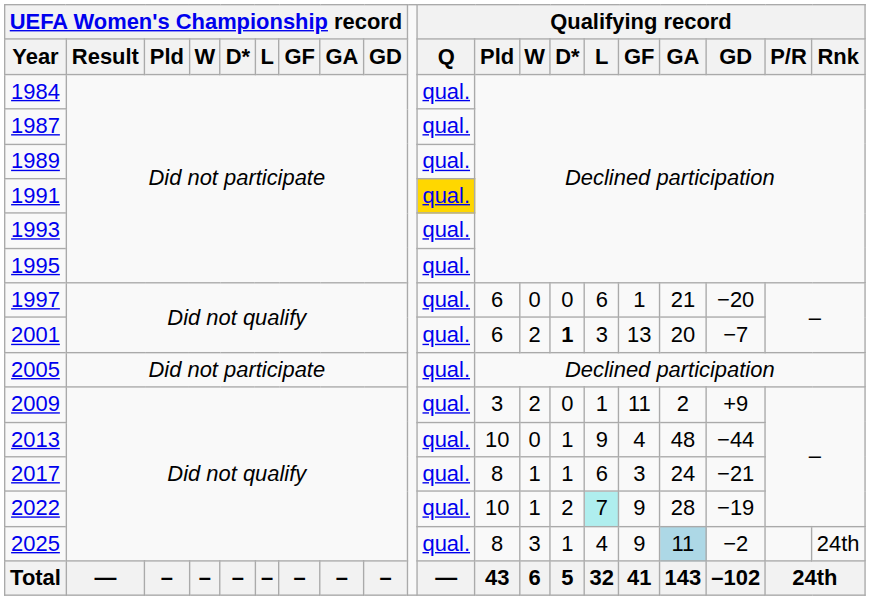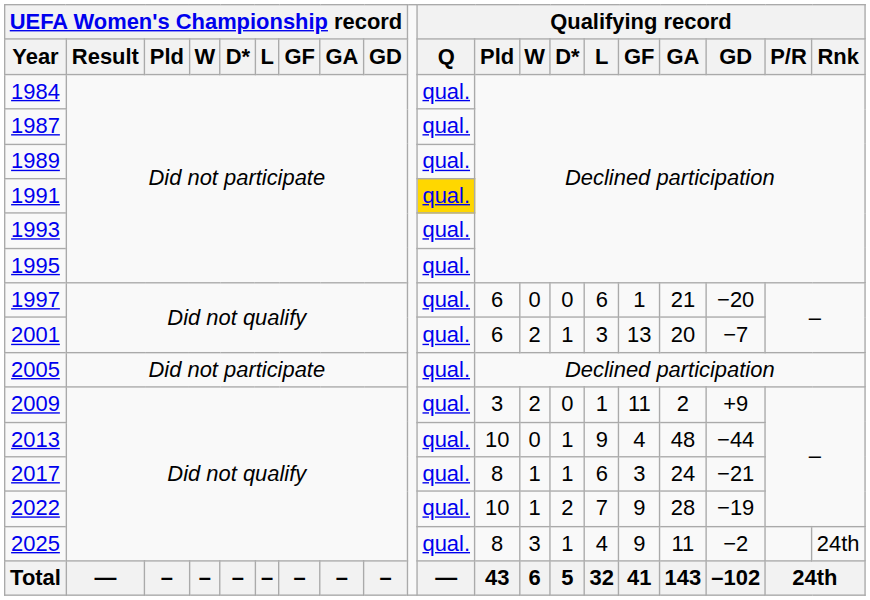2001 | Qualifying record / D*: bold -> normal
2022 | Qualifying record / L: paleturquoise background -> no background
2025 | Qualifying record / GA: lightblue background -> no background
